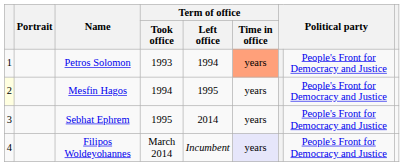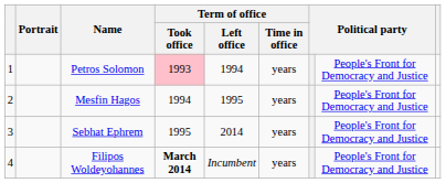Petros Solomon | Term of office / Took office: no background -> pink background
Petros Solomon | Term of office / Time in office: lightsalmon background -> no background
Mesfin Hagos | column 1: lightyellow background -> no background
Filipos Woldeyohannes | Term of office / Took office: normal -> bold
Filipos Woldeyohannes | Term of office / Time in office: lavender background -> no background
